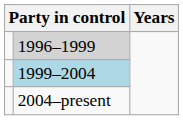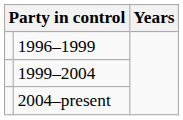1996–1999 | column 2: lightgrey background -> no background
1999–2004 | column 2: lightblue background -> no background
